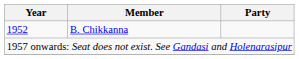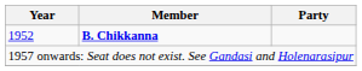1952 | Member: normal -> bold
